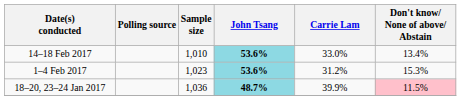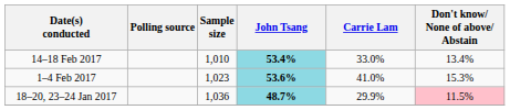14–18 Feb 2017 | John Tsang: 53.6% -> 53.4%
1–4 Feb 2017 | Carrie Lam: 31.2% -> 41.0%
18–20, 23–24 Jan 2017 | Carrie Lam: 39.9% -> 29.9%
